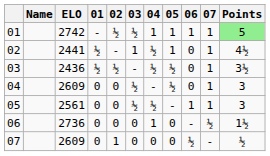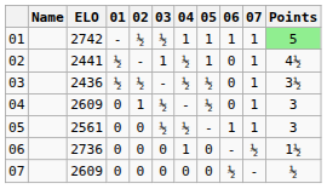row 5 | 02: 0 -> 1
row 8 | 02: 1 -> 0
